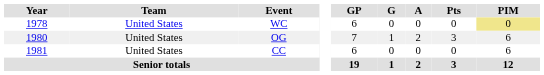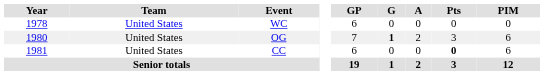WC | PIM: khaki background -> no background
OG | G: normal -> bold
CC | Pts: normal -> bold
